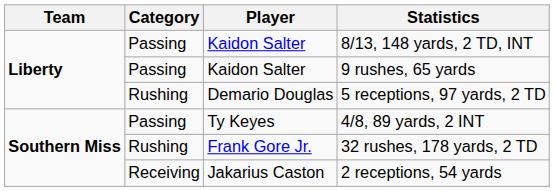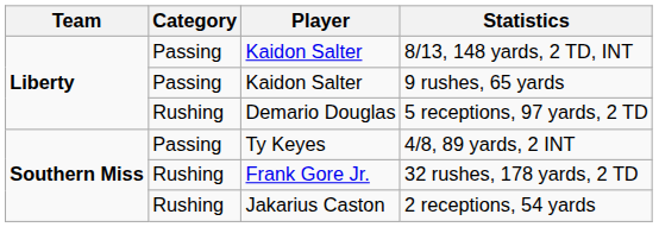2 receptions, 54 yards | Category: Receiving -> Rushing
